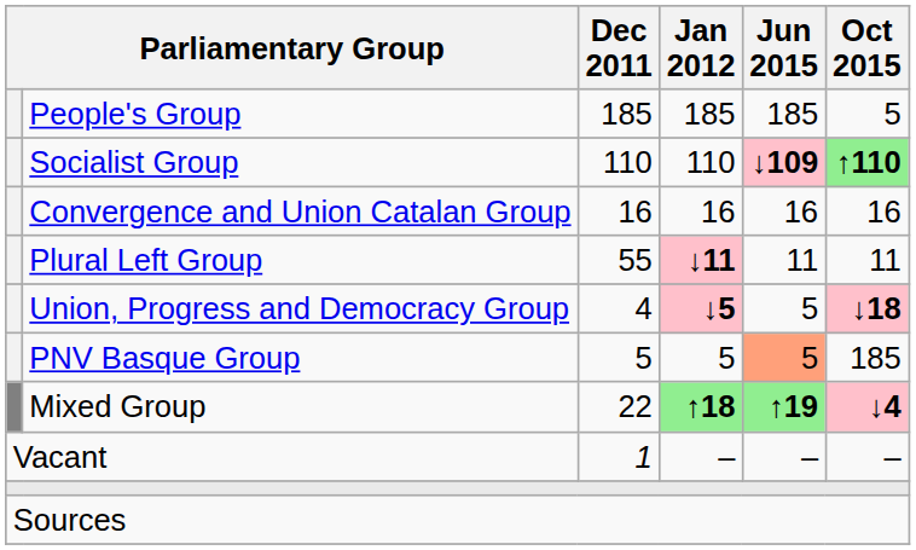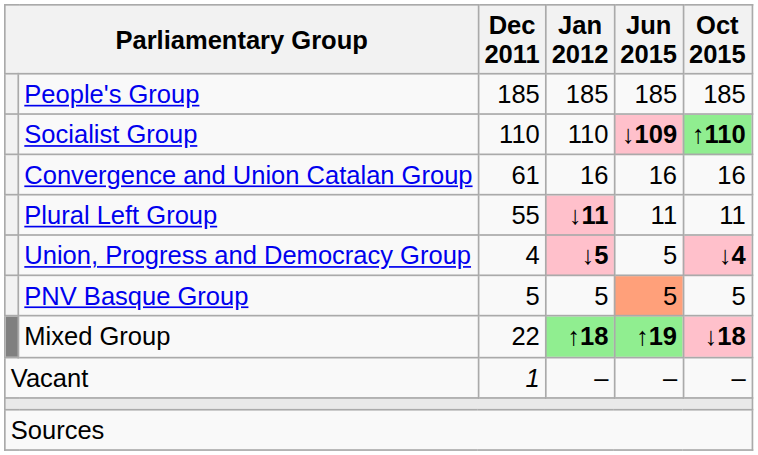People's Group | Oct 2015: 5 -> 185
Convergence and Union Catalan Group | Dec 2011: 16 -> 61
Union, Progress and Democracy Group | Oct 2015: ↓18 -> ↓4
PNV Basque Group | Oct 2015: 185 -> 5
Mixed Group | Oct 2015: ↓4 -> ↓18
